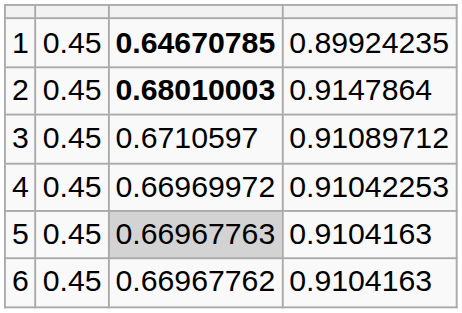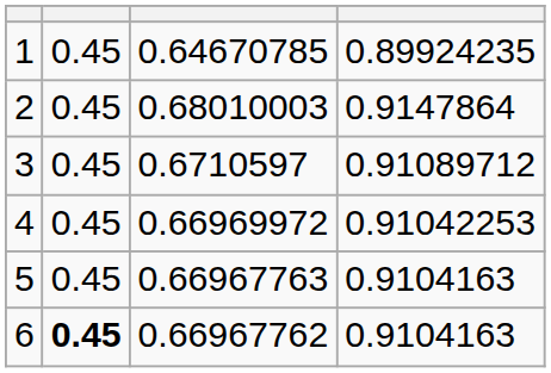1 | column 3: bold -> normal
2 | column 3: bold -> normal
5 | column 3: lightgrey background -> no background
6 | column 2: normal -> bold
